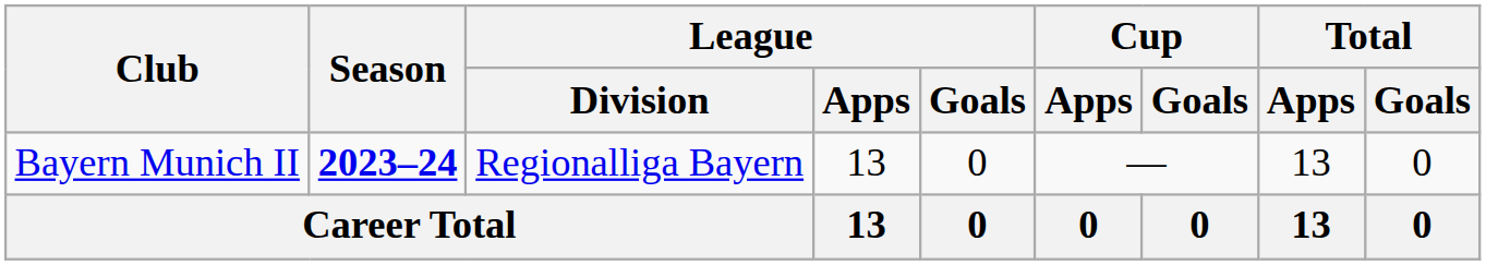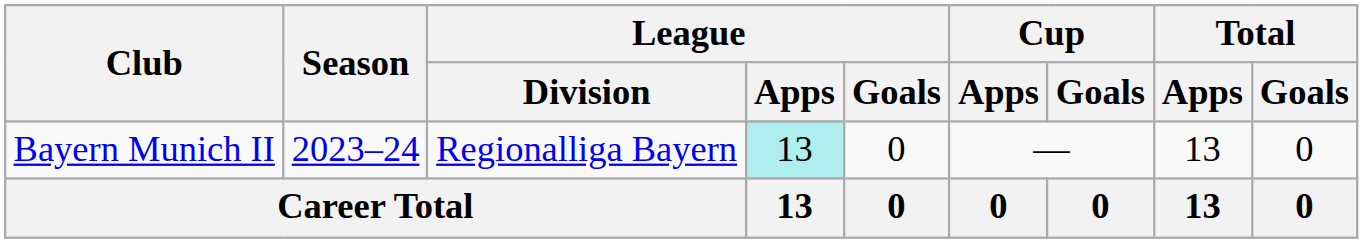Bayern Munich II | Season: bold -> normal
Bayern Munich II | League / Apps: no background -> paleturquoise background
